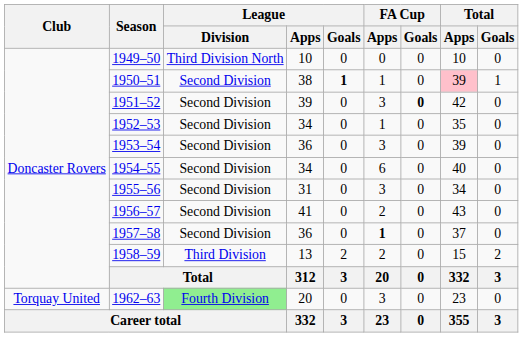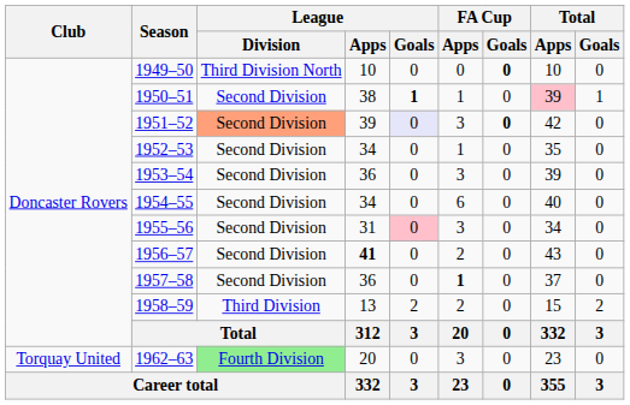1949–50 | FA Cup / Goals: normal -> bold
1951–52 | League / Division: no background -> lightsalmon background
1951–52 | League / Goals: no background -> lavender background
1955–56 | League / Goals: no background -> pink background
1956–57 | League / Apps: normal -> bold
